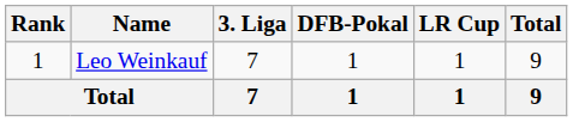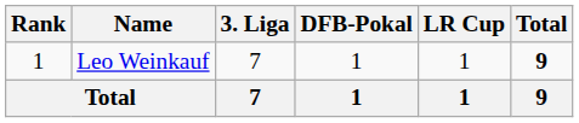Leo Weinkauf | Total: normal -> bold
